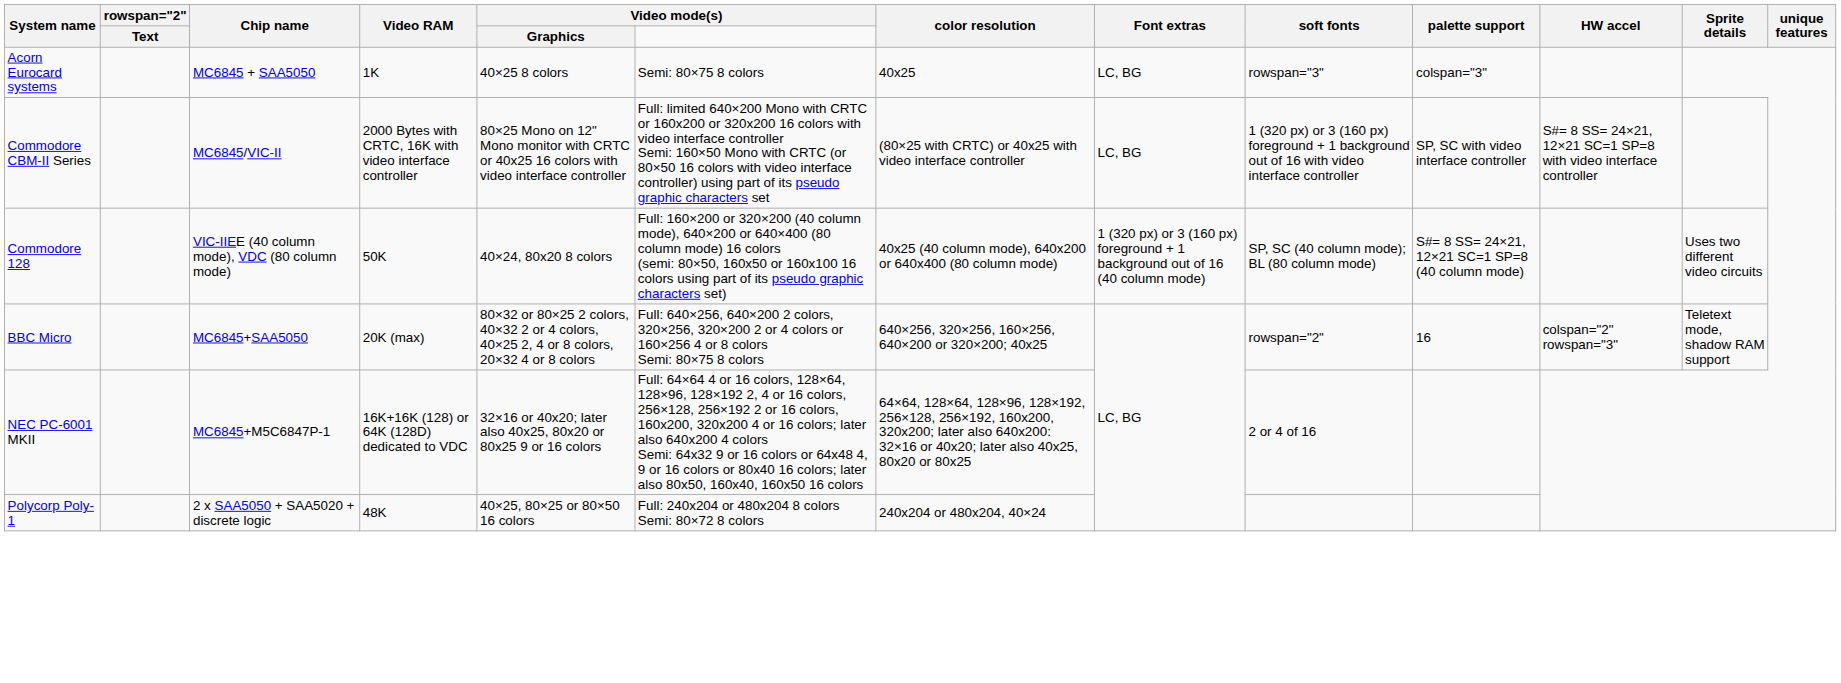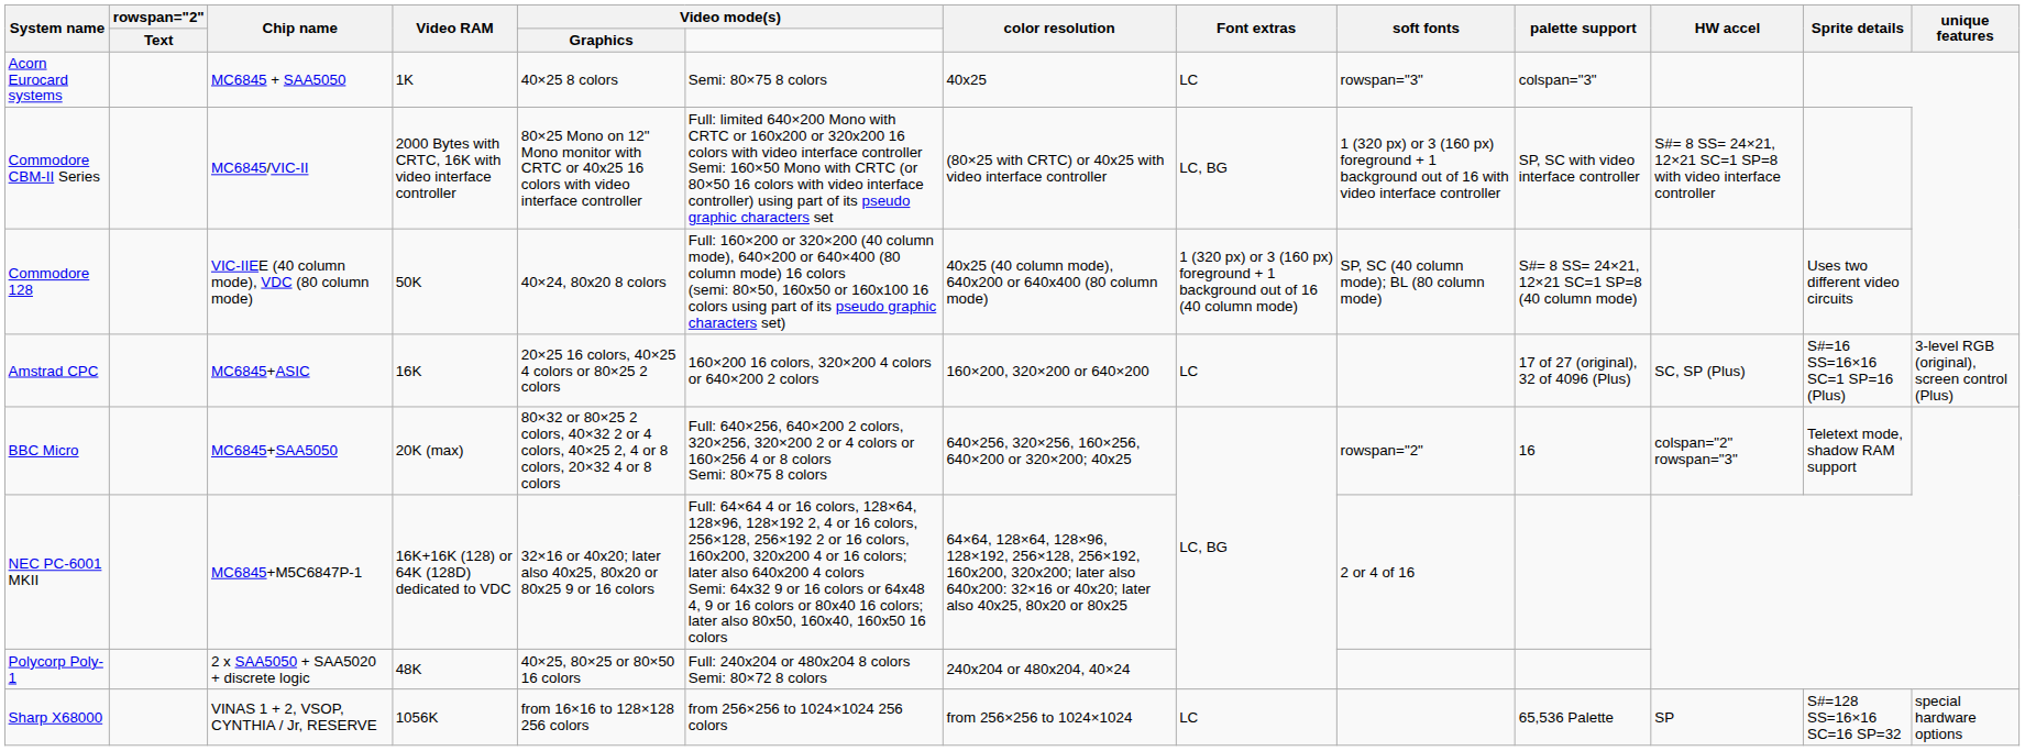Acorn Eurocard systems | Font extras: LC, BG -> LC
+ row: Amstrad CPC | MC6845+ASIC | 16K | 20×25 16 colors, 40×25 4 colors or 80×25 2 colors | 160×200 16 colors, 320×200 4 colors or 640×200 2 colors | 160×200, 320×200 or 640×200 | LC | 17 of 27 (original), 32 of 4096 (Plus) | SC, SP (Plus) | S#=16 SS=16×16 SC=1 SP=16 (Plus) | 3-level RGB (original), screen control (Plus)
+ row: Sharp X68000 | VINAS 1 + 2, VSOP, CYNTHIA / Jr, RESERVE | 1056K | from 16×16 to 128×128 256 colors | from 256×256 to 1024×1024 256 colors | from 256×256 to 1024×1024 | LC | 65,536 Palette | SP | S#=128 SS=16×16 SC=16 SP=32 | special hardware options
